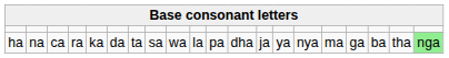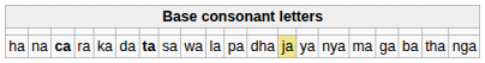ha | column 3: normal -> bold
ha | column 7: normal -> bold
ha | column 13: no background -> khaki background
ha | column 20: lightgreen background -> no background
